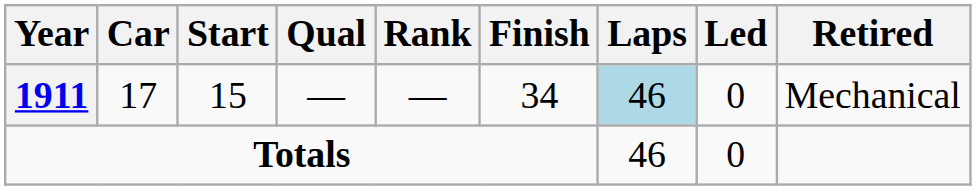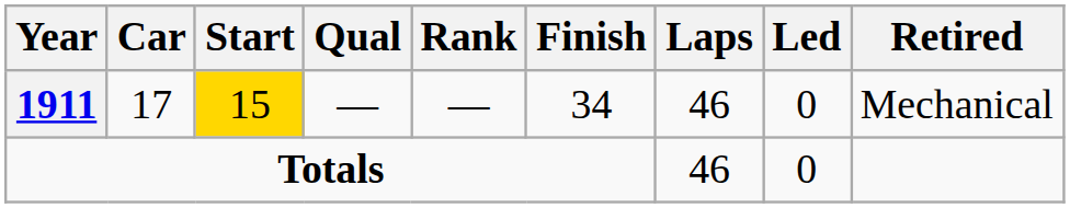1911 | Start: no background -> gold background
1911 | Laps: lightblue background -> no background
